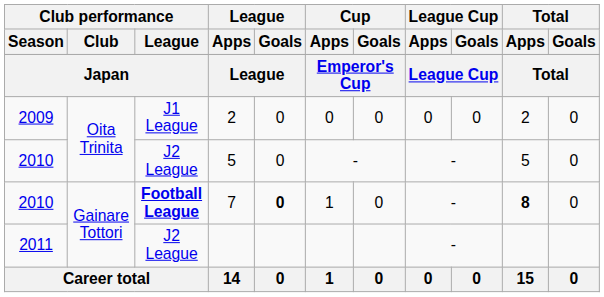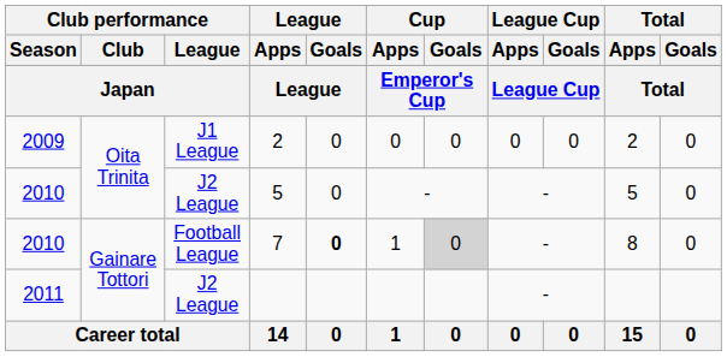7 | Club performance / League: bold -> normal
7 | Cup / Goals: no background -> lightgrey background
7 | Total / Apps: bold -> normal
